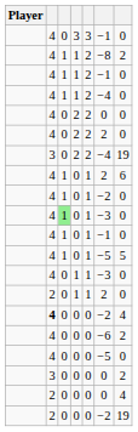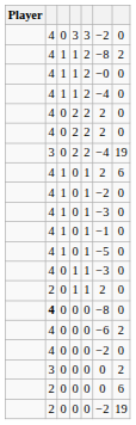row 2 | column 6: −1 -> −2
row 4 | column 6: −1 -> −0
row 6 | column 6: 0 -> 2
row 11 | column 3: lightgreen background -> no background
row 13 | column 7: 5 -> 0
row 16 | column 6: −2 -> −8
row 16 | column 7: 4 -> 0
row 18 | column 6: −5 -> −2
row 20 | column 7: 4 -> 6
